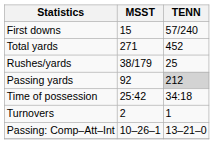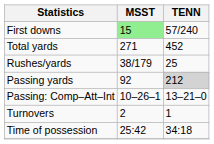First downs | MSST: no background -> lightgreen background
rows swapped: Passing: Comp–Att–Int <-> Time of possession
